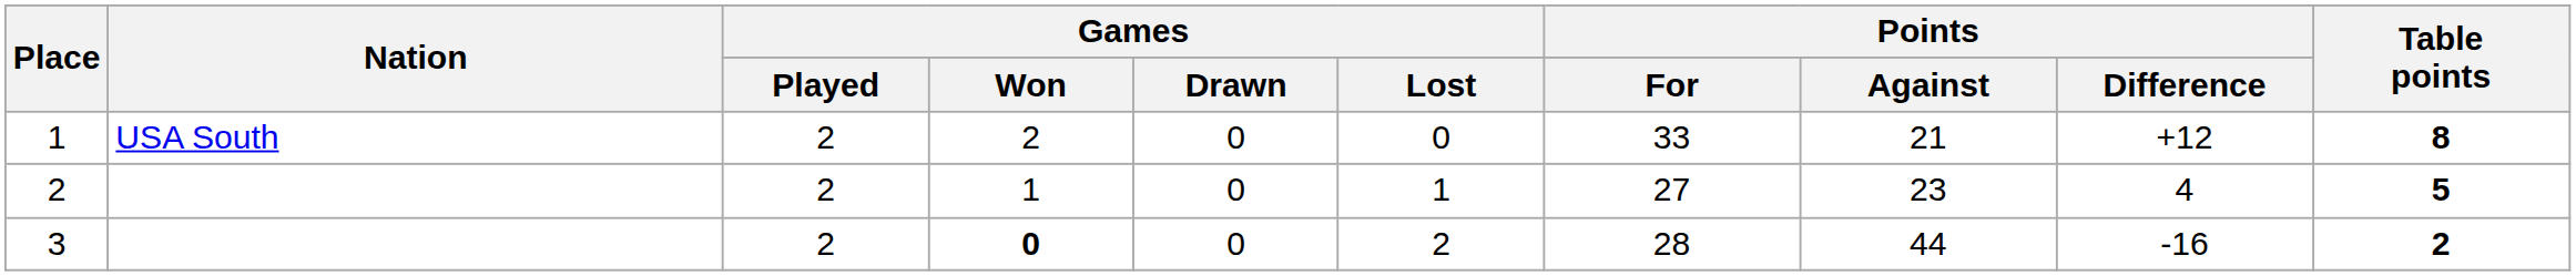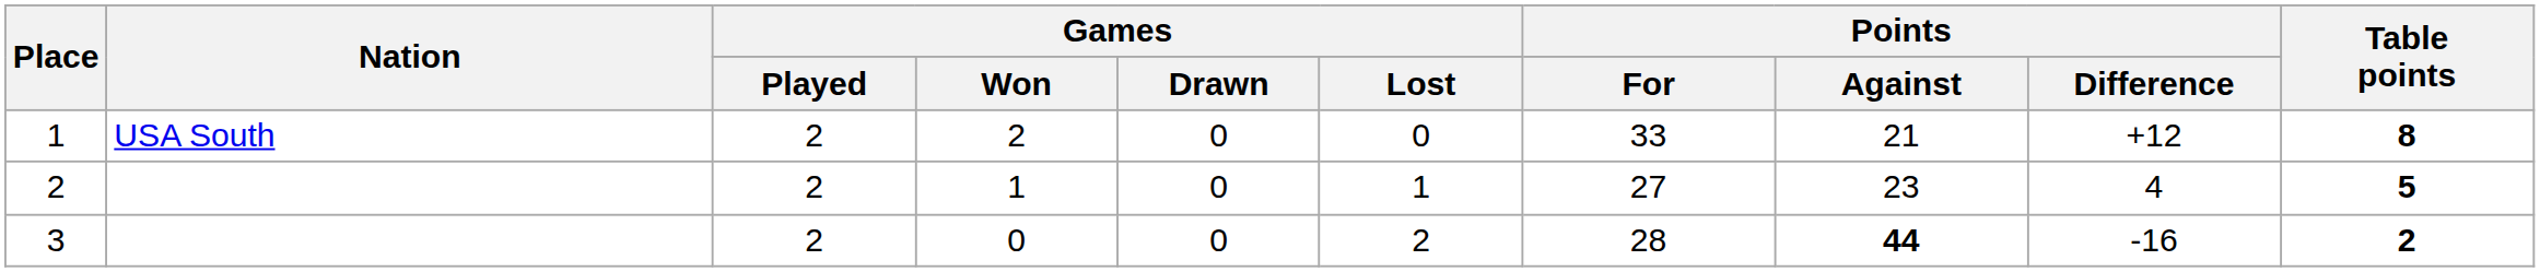3 | Games / Won: bold -> normal
3 | Points / Against: normal -> bold
